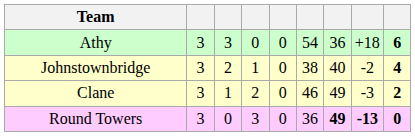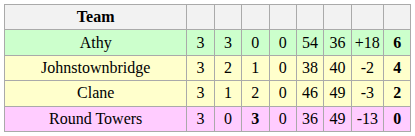Round Towers | column 4: normal -> bold
Round Towers | column 7: bold -> normal
Round Towers | column 8: bold -> normal
